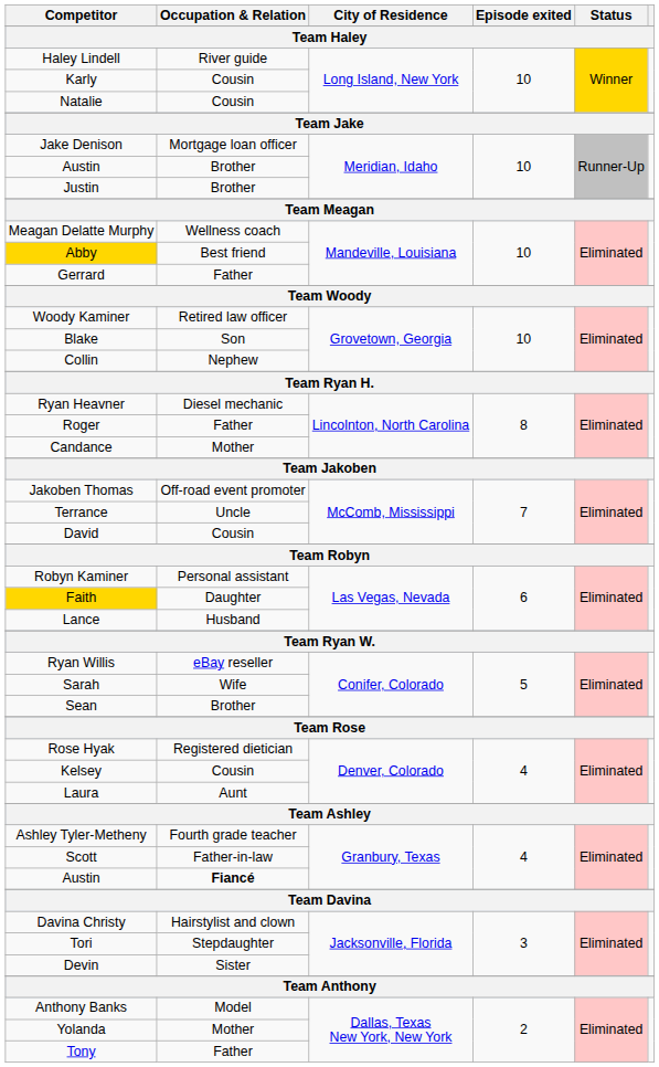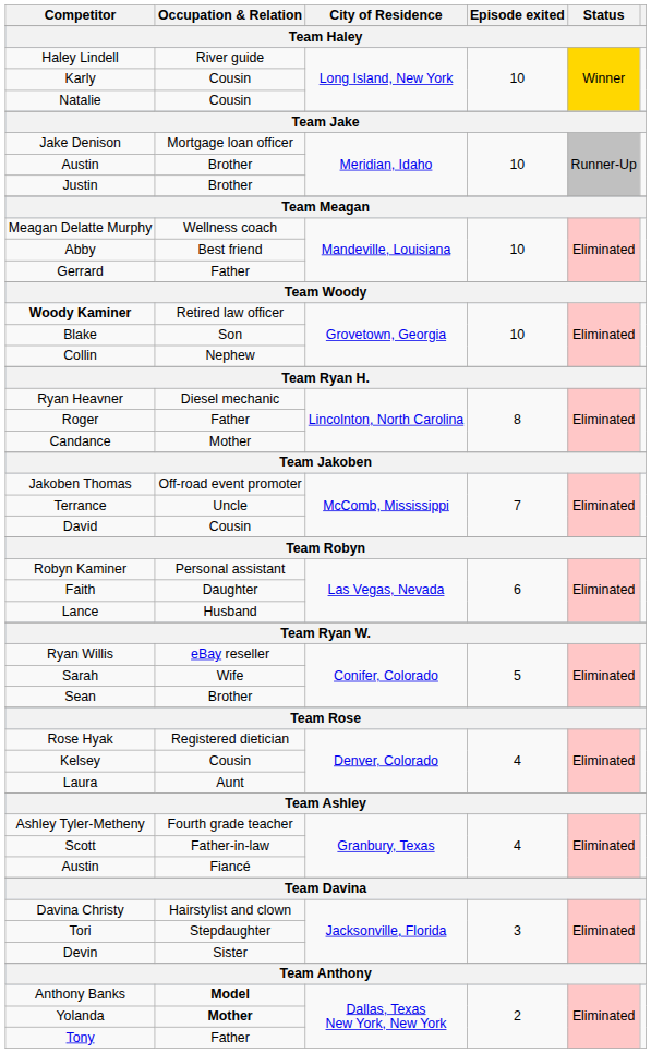Abby | Competitor: gold background -> no background
Woody Kaminer | Competitor: normal -> bold
Faith | Competitor: gold background -> no background
Austin / Fiancé | Occupation & Relation: bold -> normal
Anthony Banks | Occupation & Relation: normal -> bold
Yolanda | Occupation & Relation: normal -> bold
